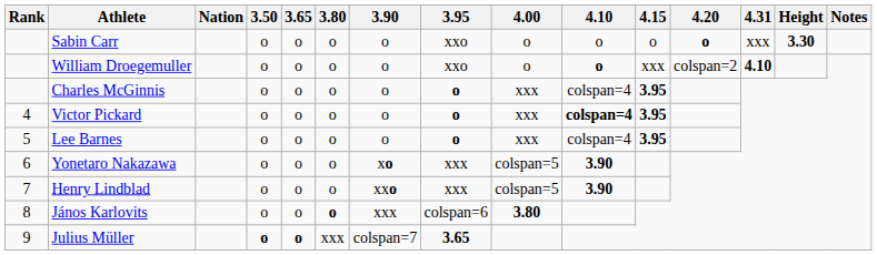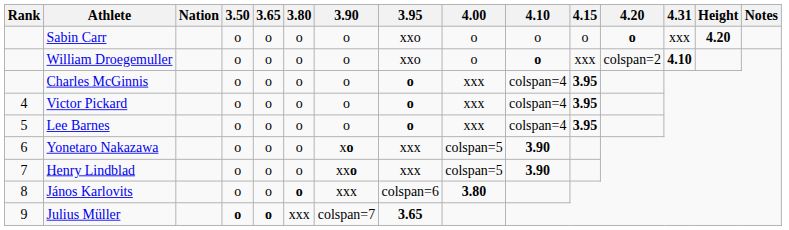Sabin Carr | Height: 3.30 -> 4.20
Victor Pickard | 4.10: bold -> normal
